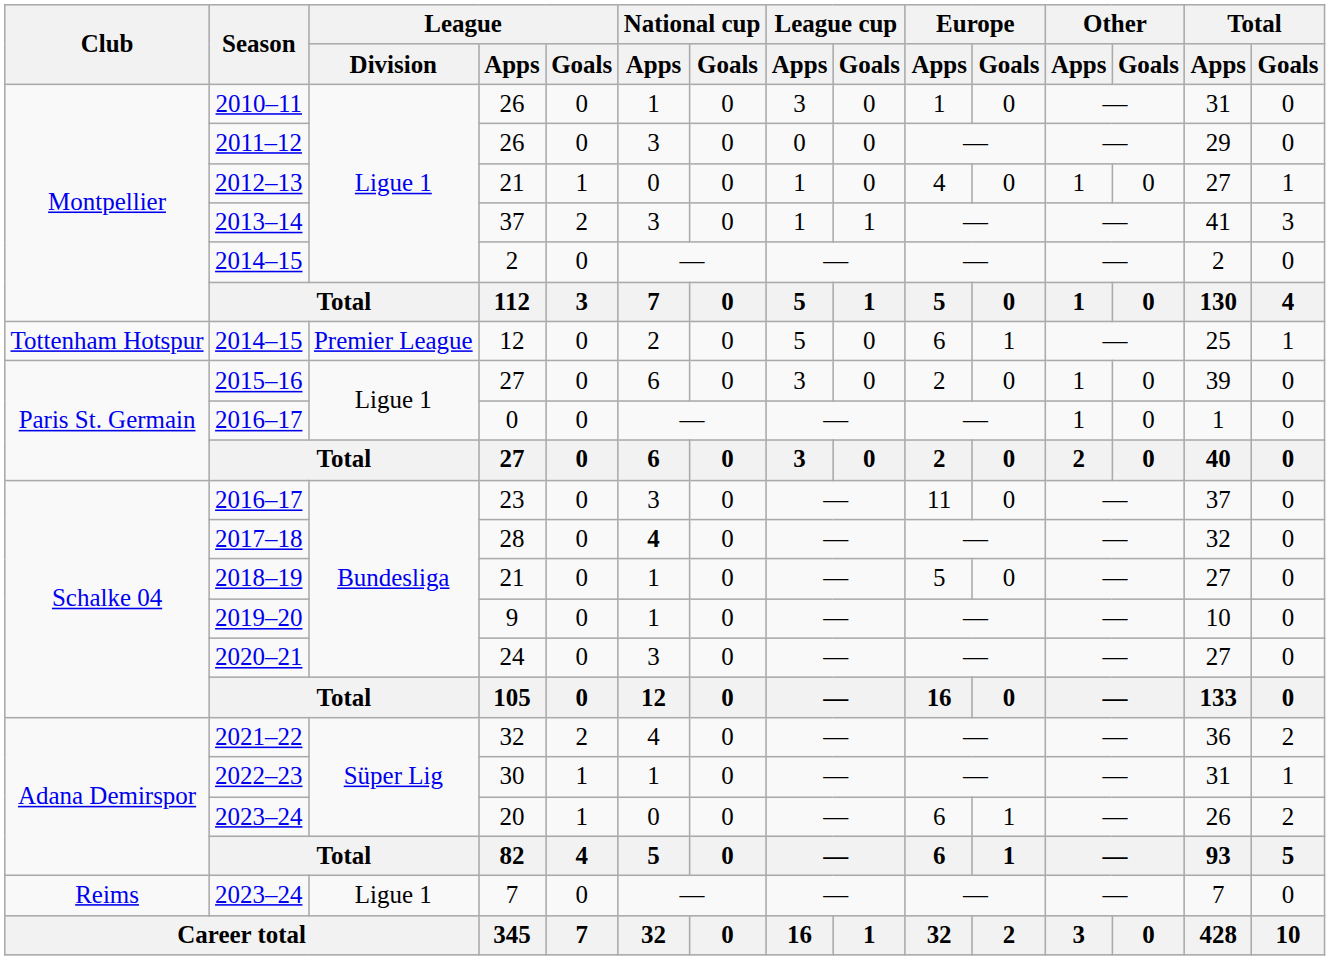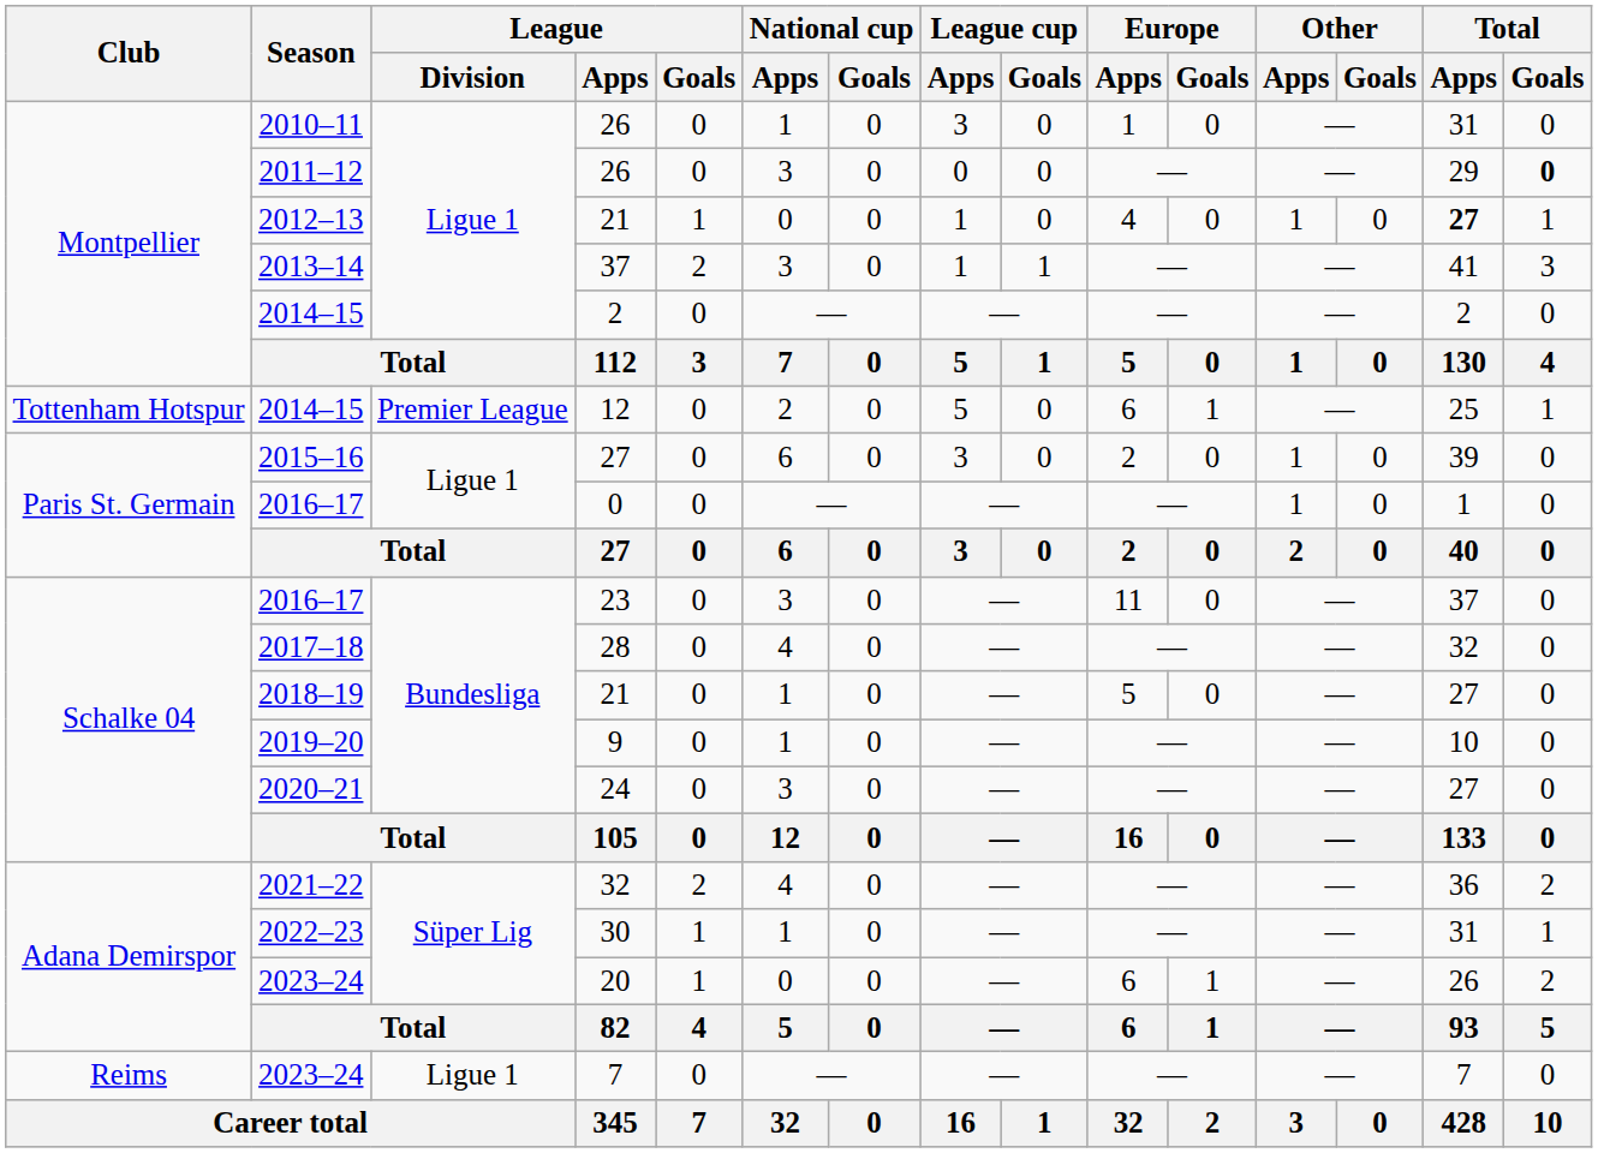2011–12 / 26 | Total / Goals: normal -> bold
2012–13 / 21 | Total / Apps: normal -> bold
28 | National cup / Apps: bold -> normal
